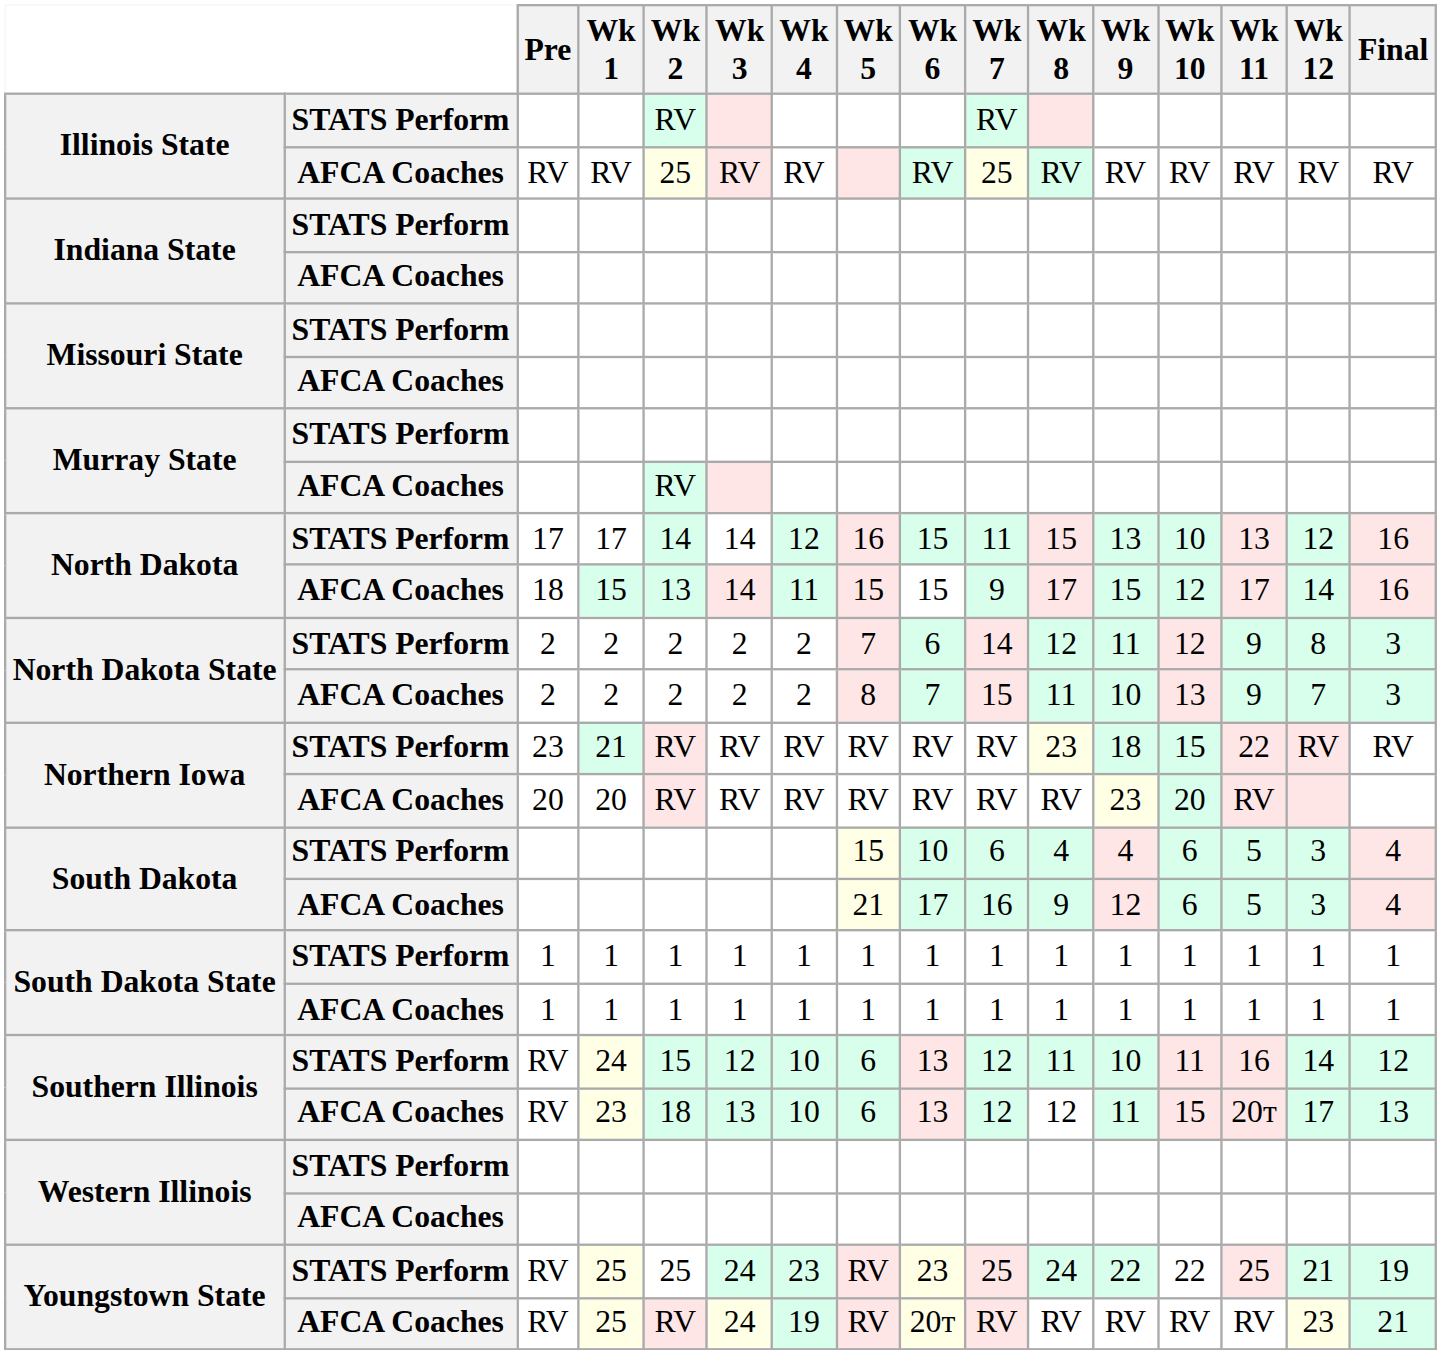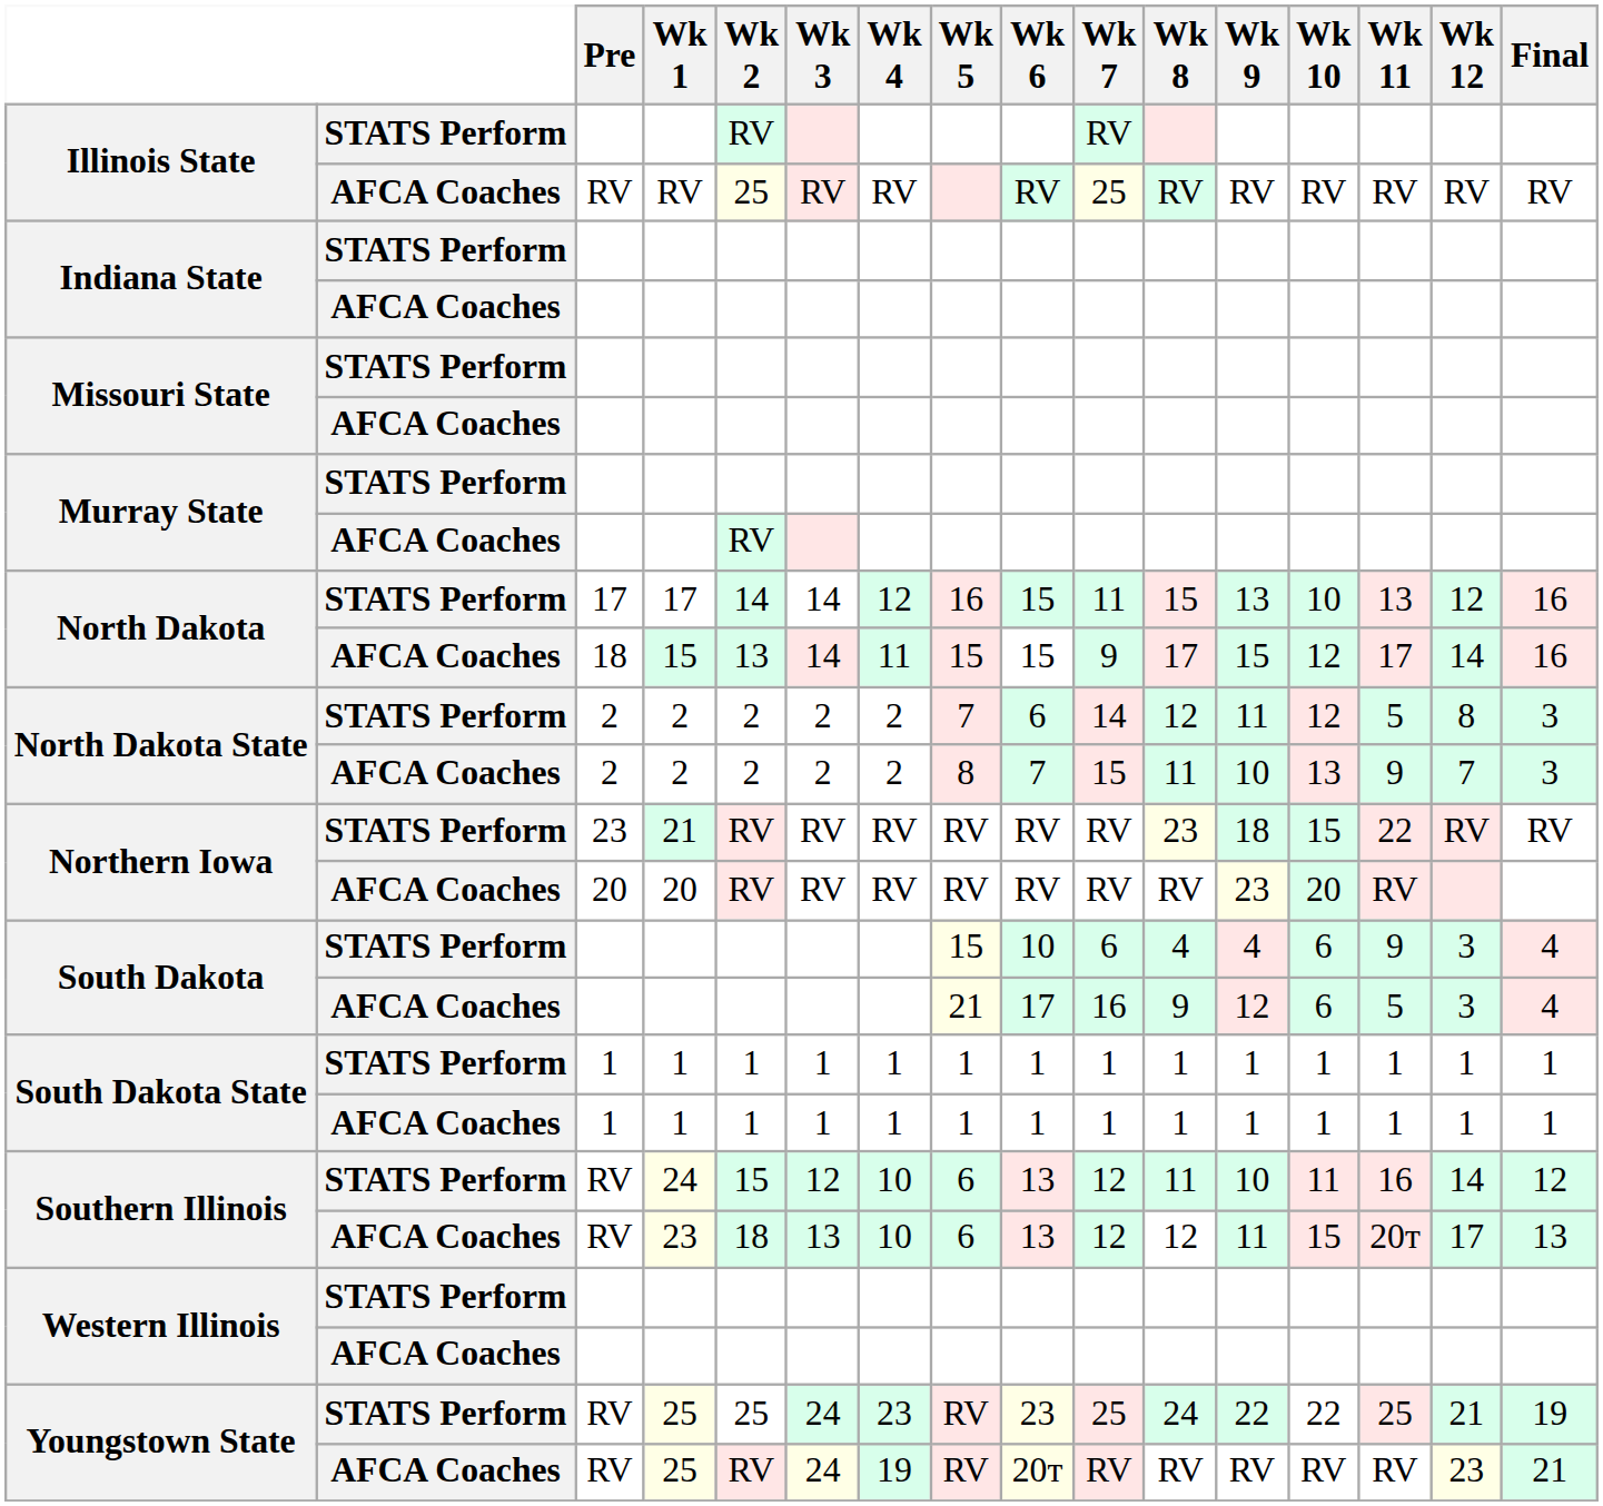North Dakota State / STATS Perform | Wk 11: 9 -> 5
South Dakota / STATS Perform | Wk 11: 5 -> 9
